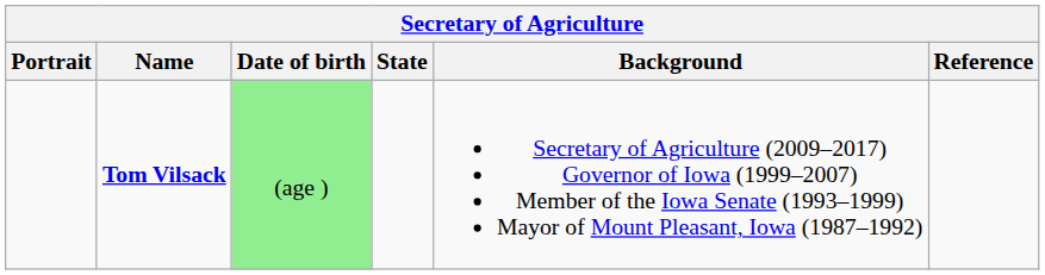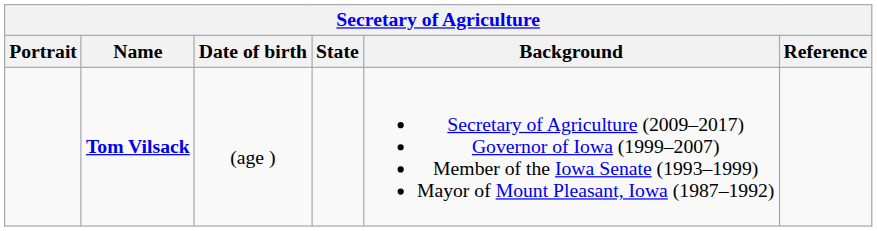Tom Vilsack | Date of birth: lightgreen background -> no background
